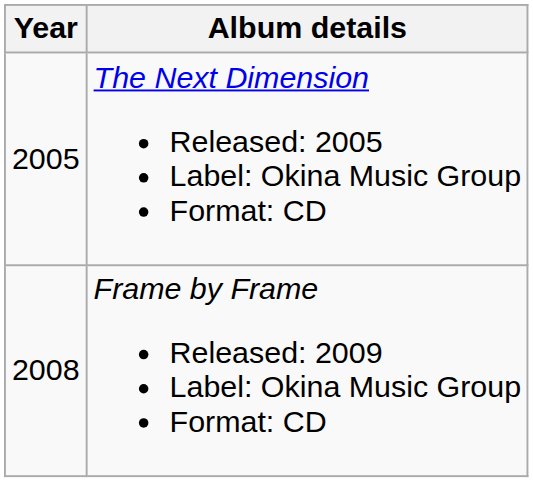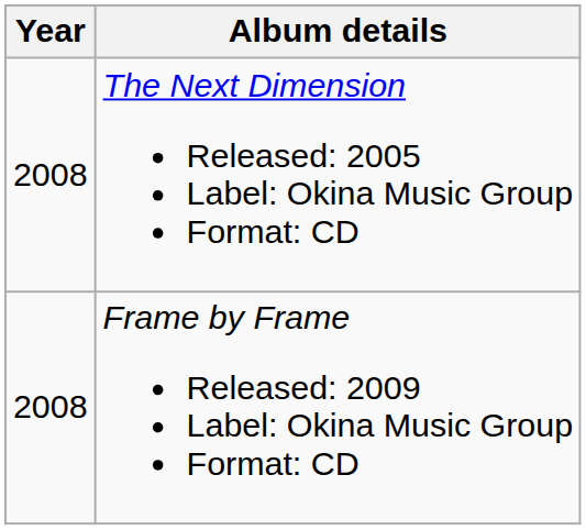row 2 | Year: 2005 -> 2008
